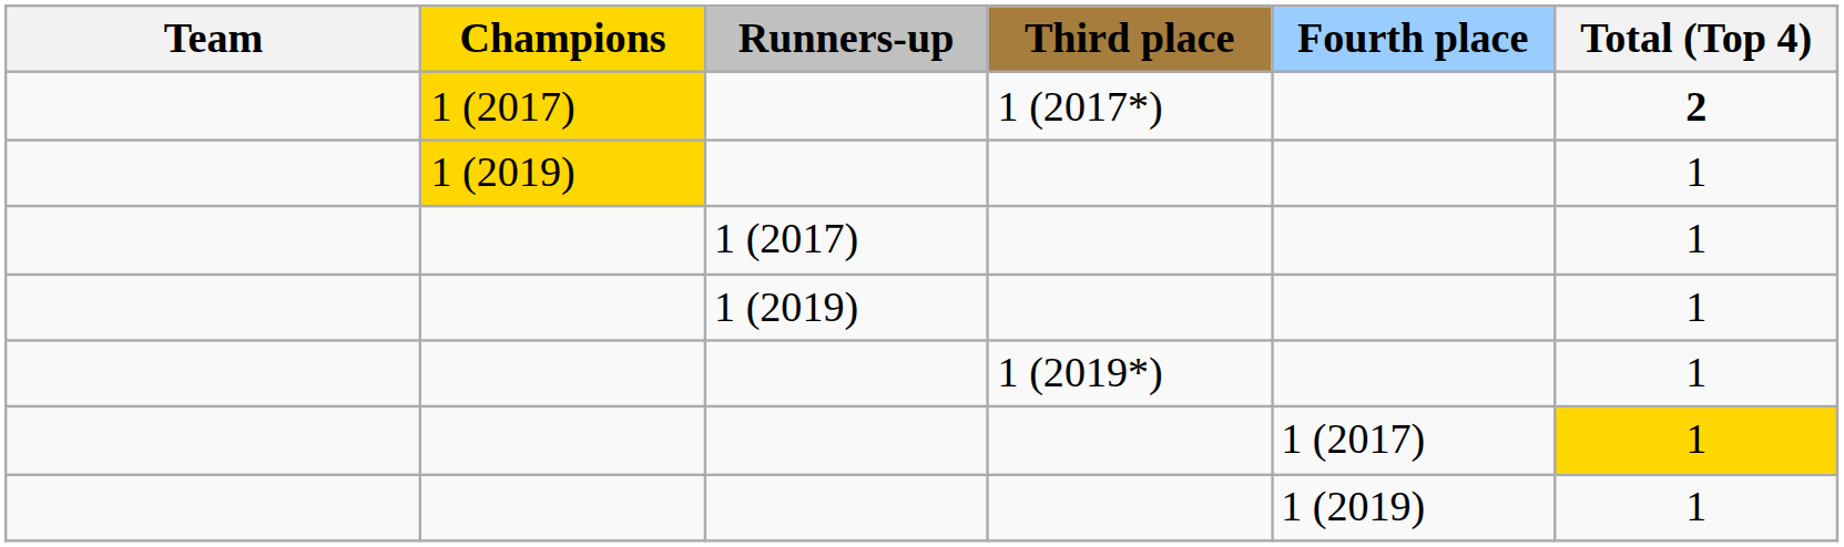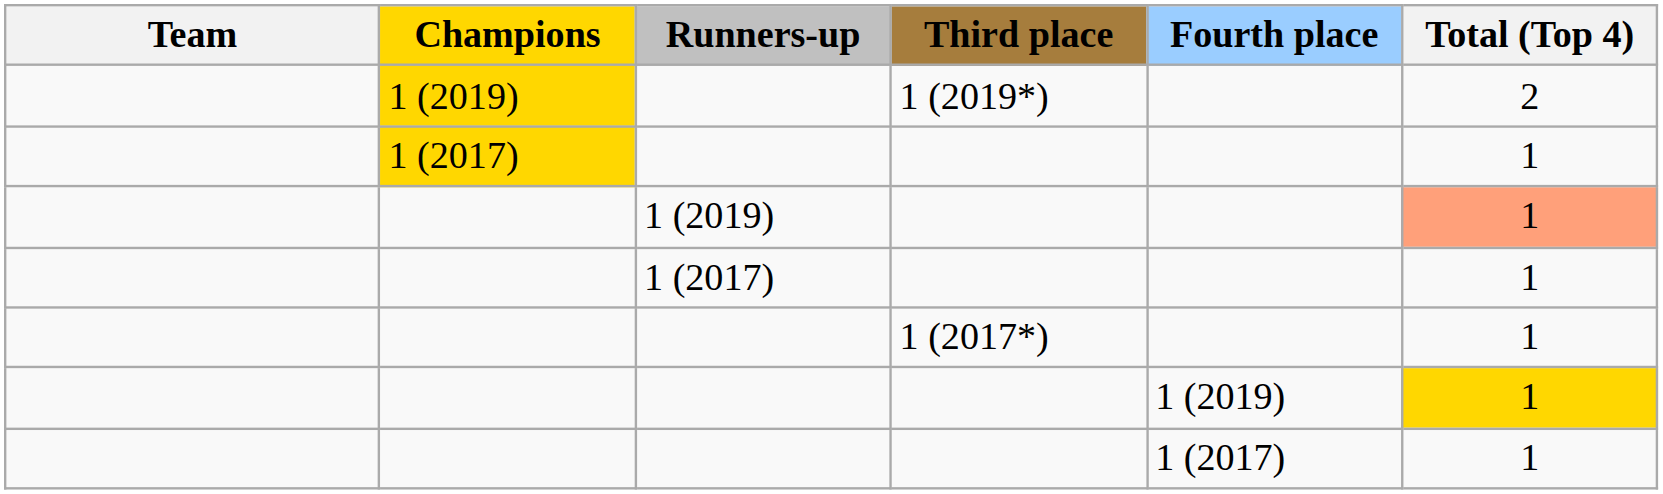row 2 | Champions: 1 (2017) -> 1 (2019)
row 2 | Third place: 1 (2017*) -> 1 (2019*)
row 2 | Total (Top 4): bold -> normal
row 3 | Champions: 1 (2019) -> 1 (2017)
row 4 | Runners-up: 1 (2017) -> 1 (2019)
row 4 | Total (Top 4): no background -> lightsalmon background
row 5 | Runners-up: 1 (2019) -> 1 (2017)
row 6 | Third place: 1 (2019*) -> 1 (2017*)
row 7 | Fourth place: 1 (2017) -> 1 (2019)
row 8 | Fourth place: 1 (2019) -> 1 (2017)
